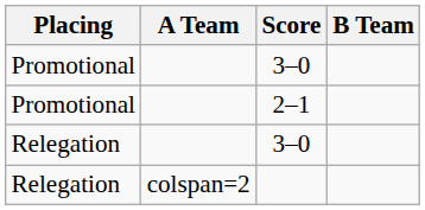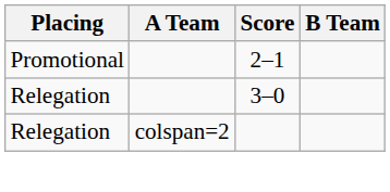- row: Promotional | 3–0
